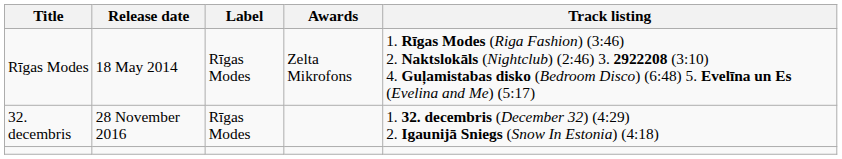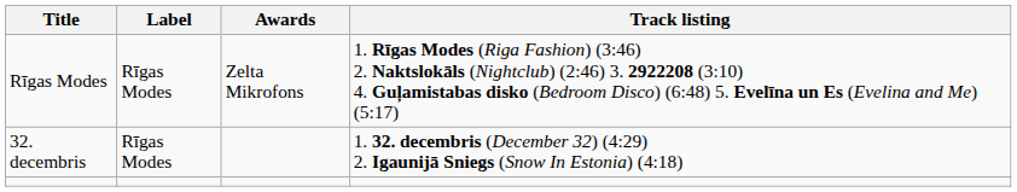- column: Release date | 18 May 2014 | 28 November 2016
